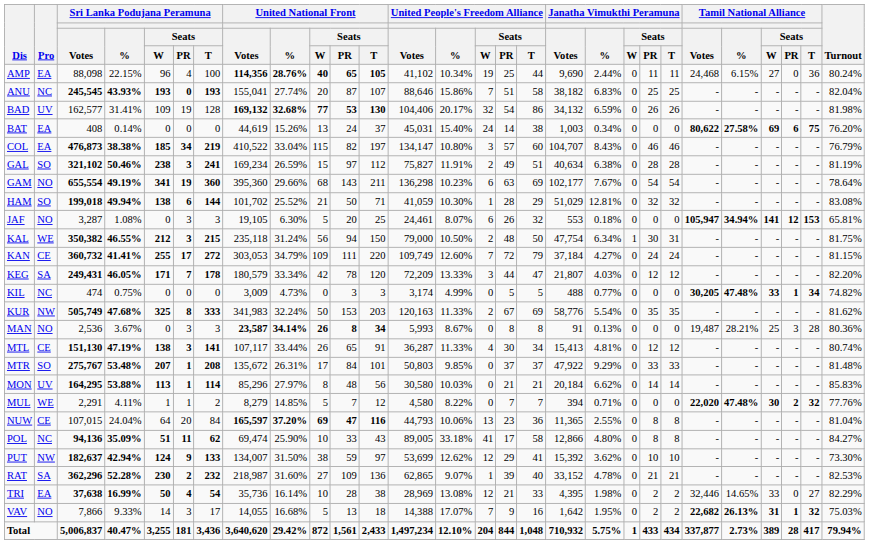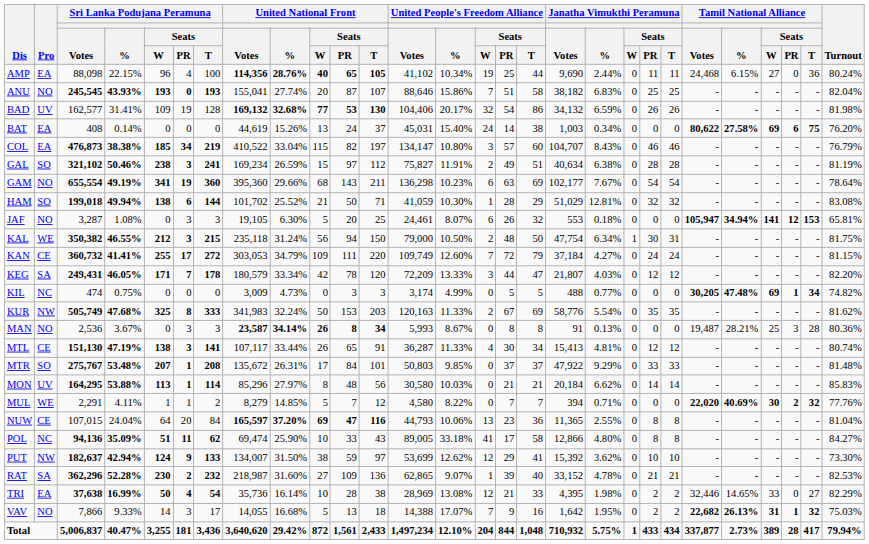ANU | Pro: NC -> NO
KIL | Tamil National Alliance / Seats / W: 33 -> 69
MUL | Tamil National Alliance / %: 47.48% -> 40.69%
